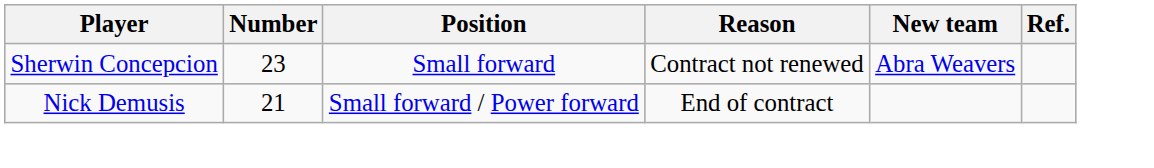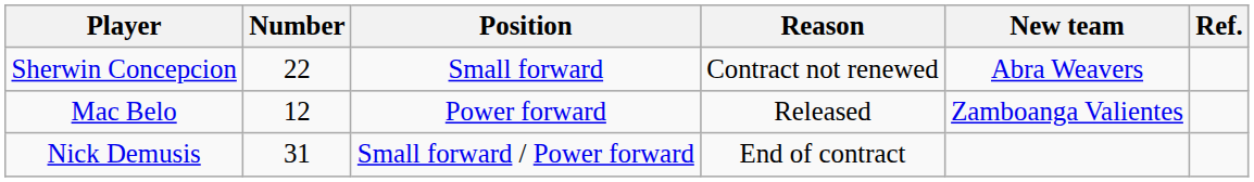Sherwin Concepcion | Number: 23 -> 22
+ row: Mac Belo | 12 | Power forward | Released | Zamboanga Valientes
Nick Demusis | Number: 21 -> 31
